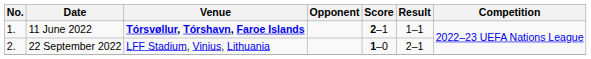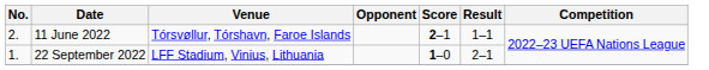11 June 2022 | No.: 1. -> 2.
11 June 2022 | Venue: bold -> normal
22 September 2022 | No.: 2. -> 1.
